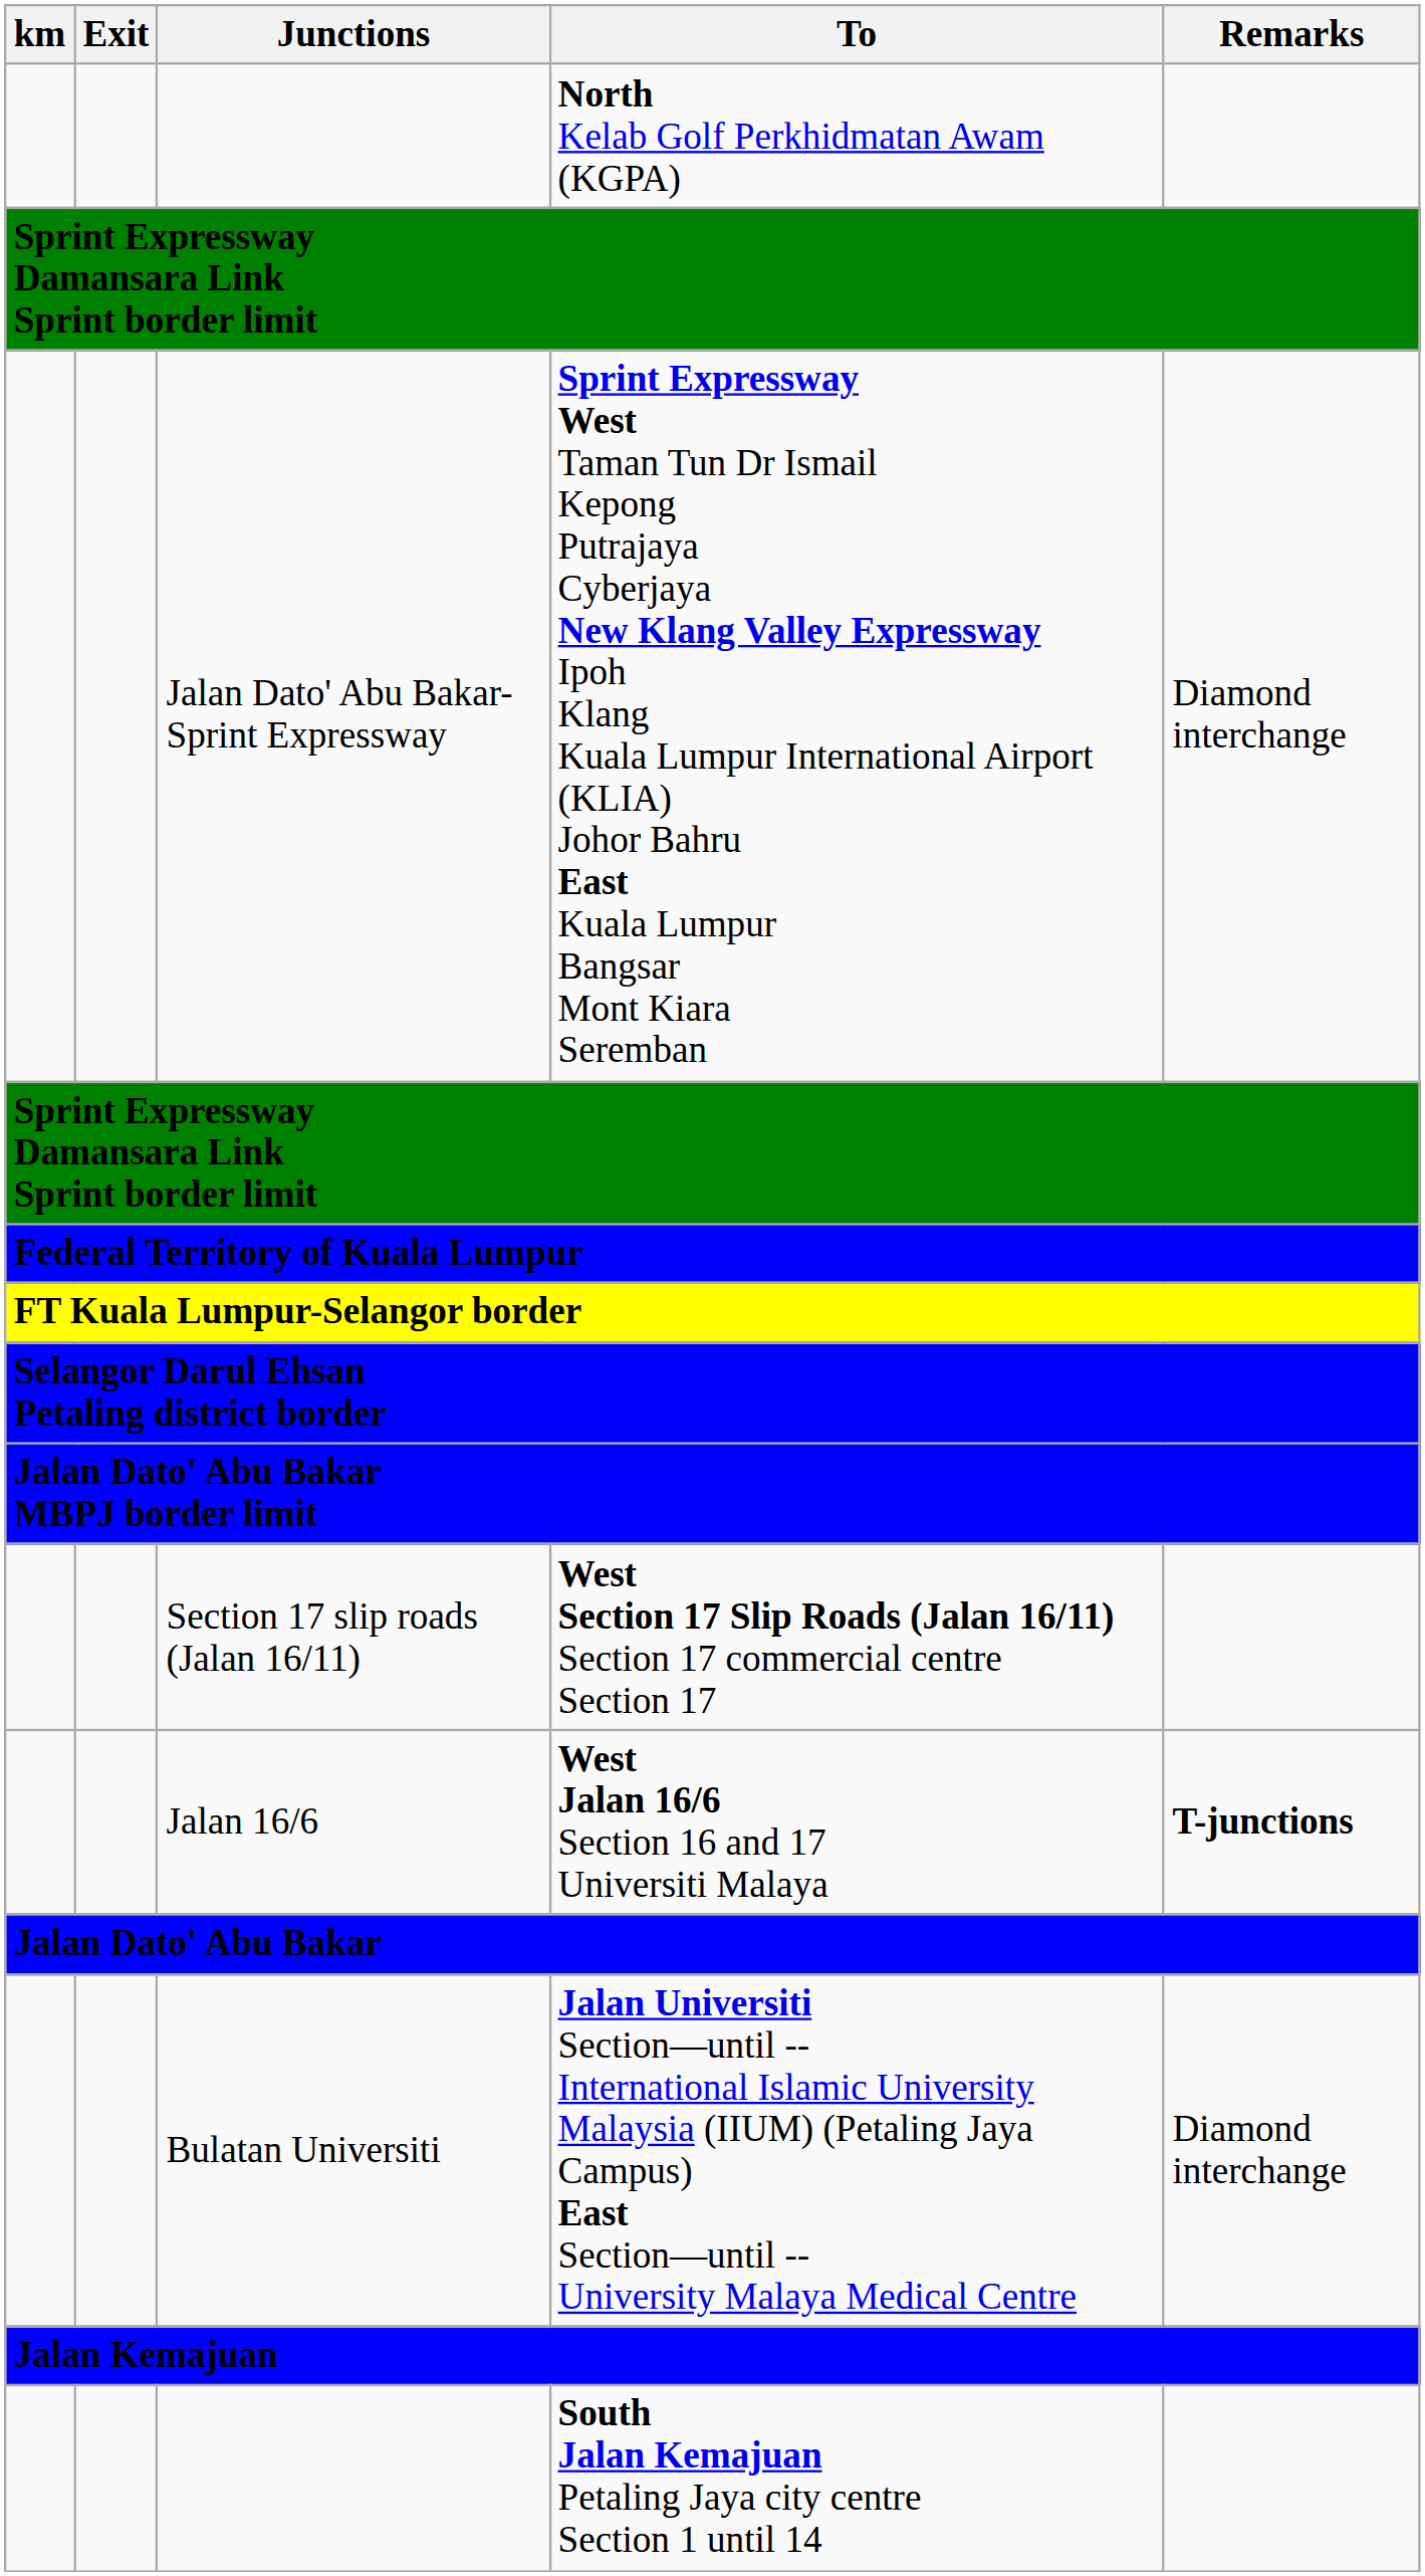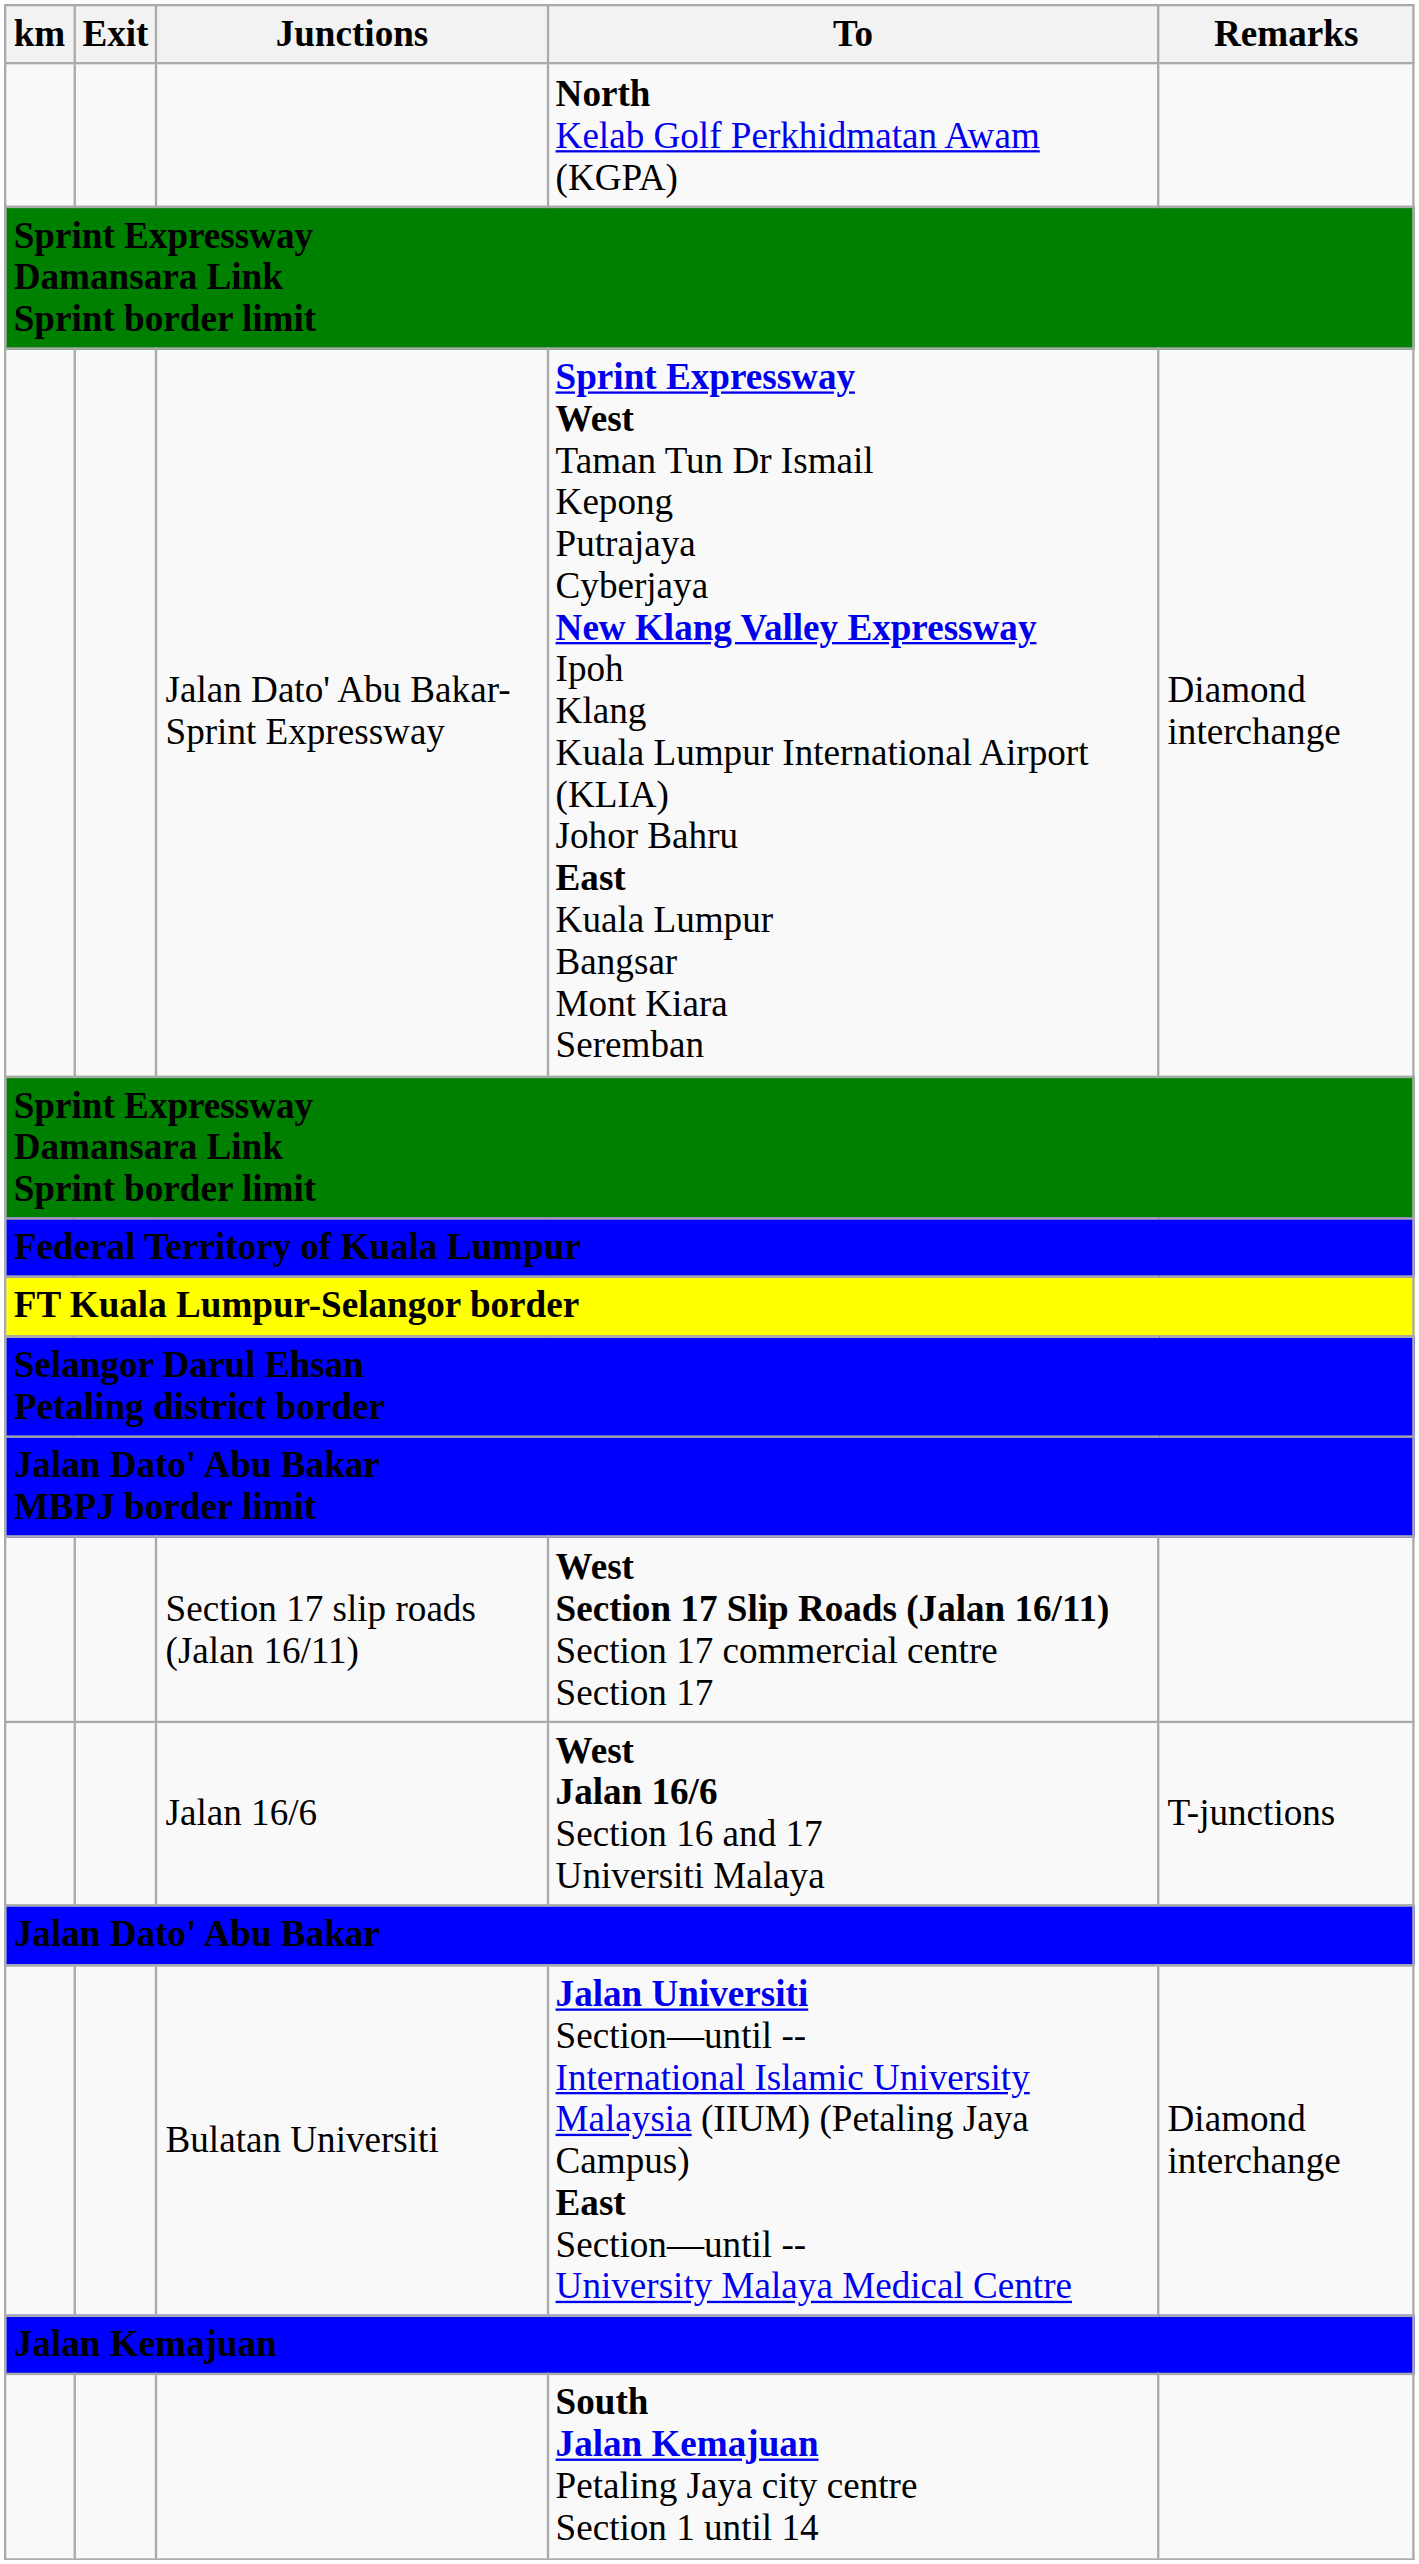West Jalan 16/6 Section 16 and 17 Universiti Malaya | Remarks: bold -> normal
